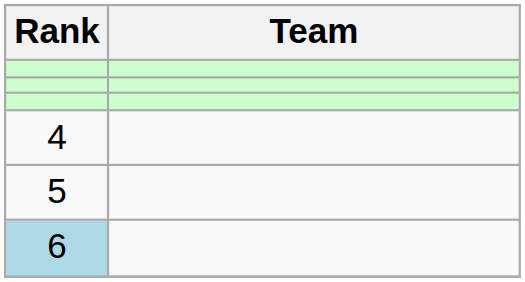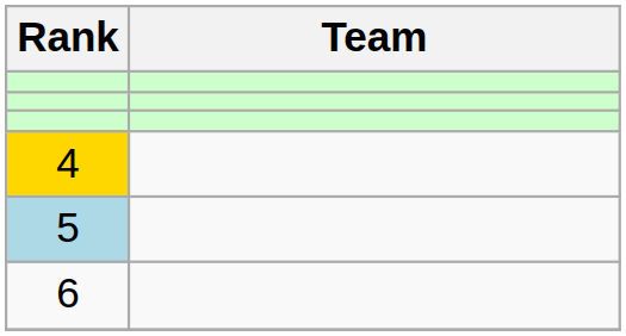row 5 | Rank: no background -> gold background
row 6 | Rank: no background -> lightblue background
row 7 | Rank: lightblue background -> no background
